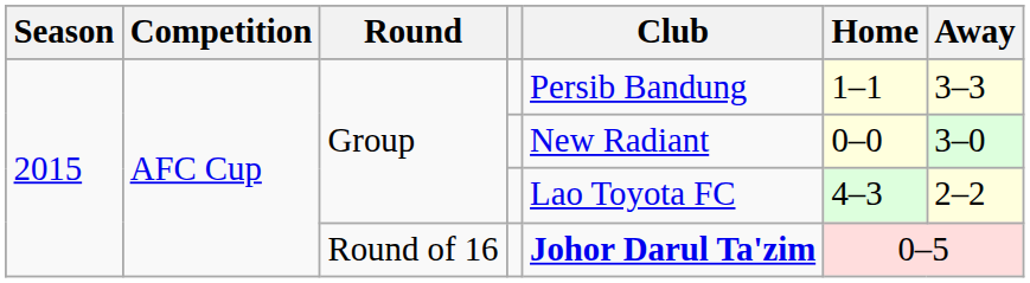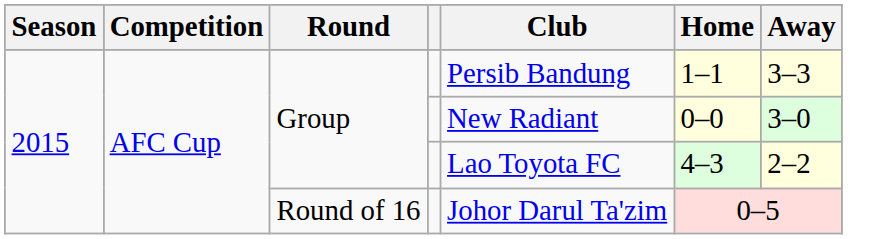Round of 16 | Club: bold -> normal
